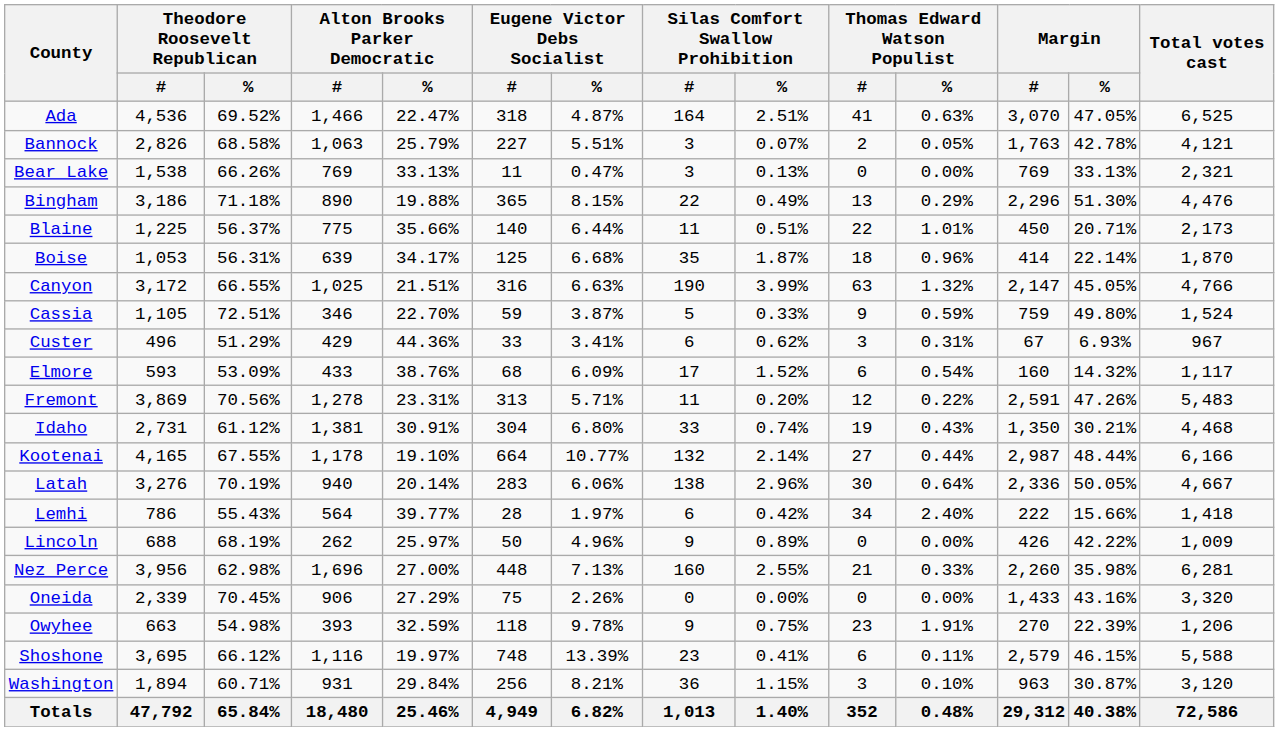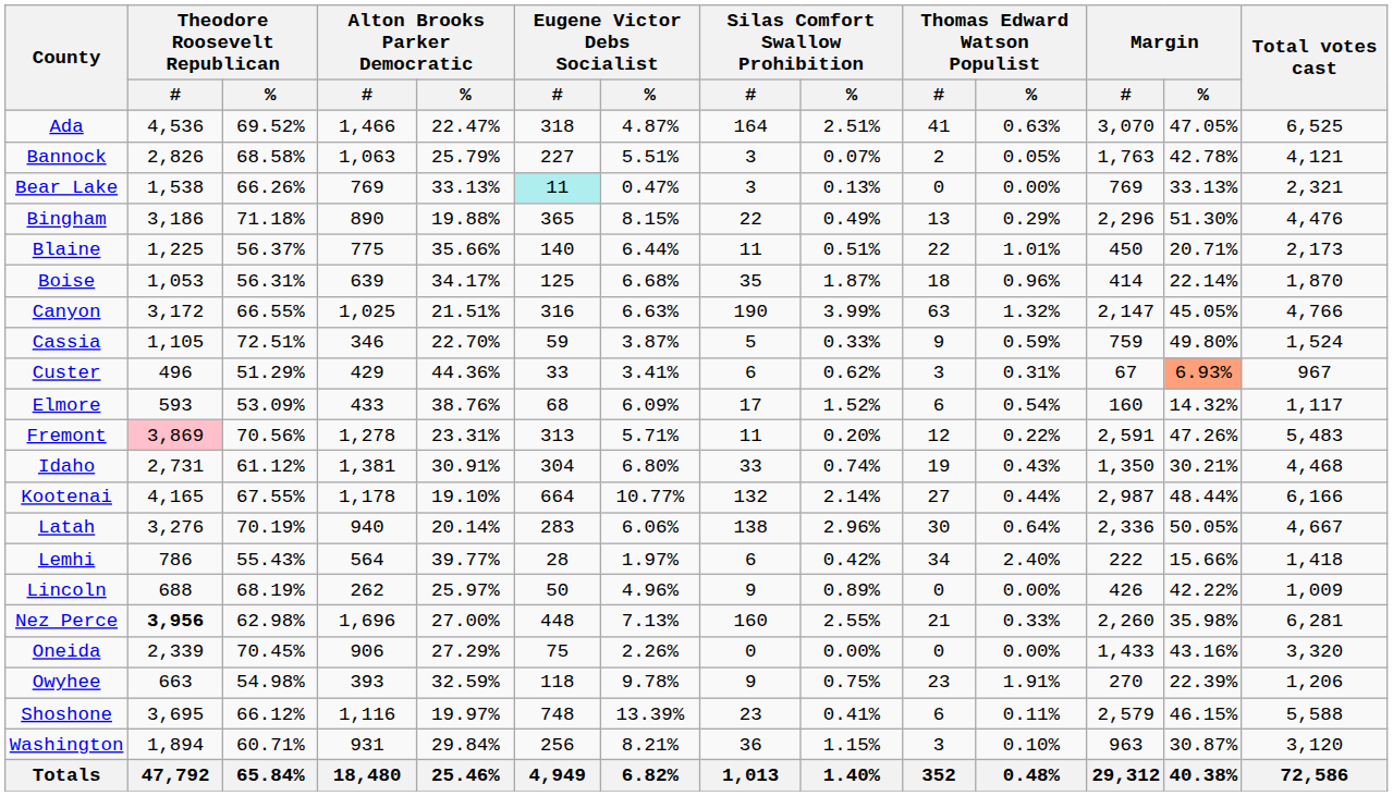Bear Lake | Eugene Victor Debs Socialist / #: no background -> paleturquoise background
Custer | Margin / %: no background -> lightsalmon background
Fremont | Theodore Roosevelt Republican / #: no background -> pink background
Nez Perce | Theodore Roosevelt Republican / #: normal -> bold
